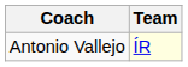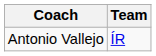Antonio Vallejo | Team: lightyellow background -> no background
